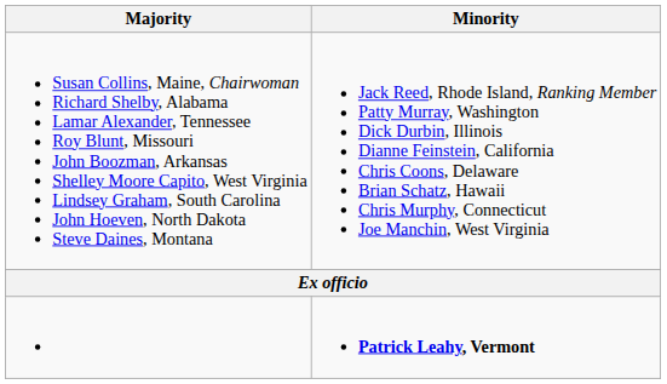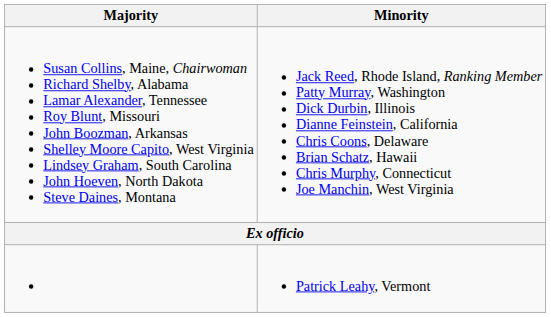row 4 | Minority: bold -> normal
